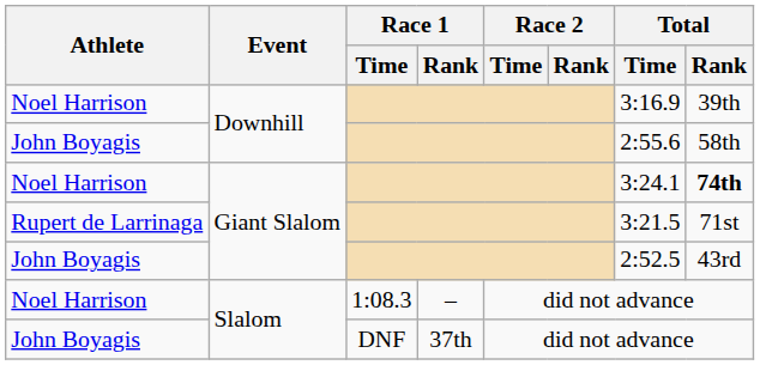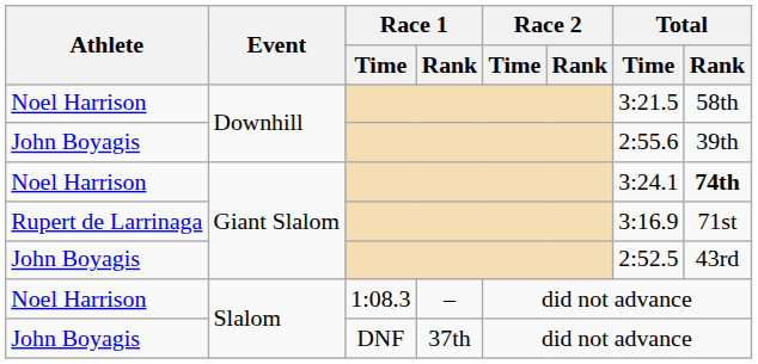Noel Harrison / Downhill | Total / Time: 3:16.9 -> 3:21.5
Noel Harrison / Downhill | Total / Rank: 39th -> 58th
John Boyagis / Downhill | Total / Rank: 58th -> 39th
Rupert de Larrinaga | Total / Time: 3:21.5 -> 3:16.9
